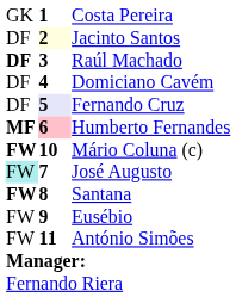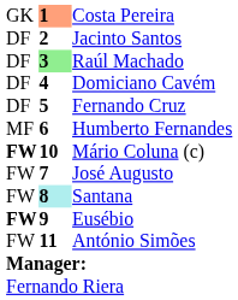Costa Pereira | column 2: no background -> lightsalmon background
Jacinto Santos | column 2: lightyellow background -> no background
Raúl Machado | column 1: bold -> normal
Raúl Machado | column 2: no background -> lightgreen background
Fernando Cruz | column 2: lavender background -> no background
Humberto Fernandes | column 1: bold -> normal
Humberto Fernandes | column 2: pink background -> no background
José Augusto | column 1: paleturquoise background -> no background
Santana | column 1: bold -> normal
Santana | column 2: no background -> paleturquoise background
Eusébio | column 1: normal -> bold
